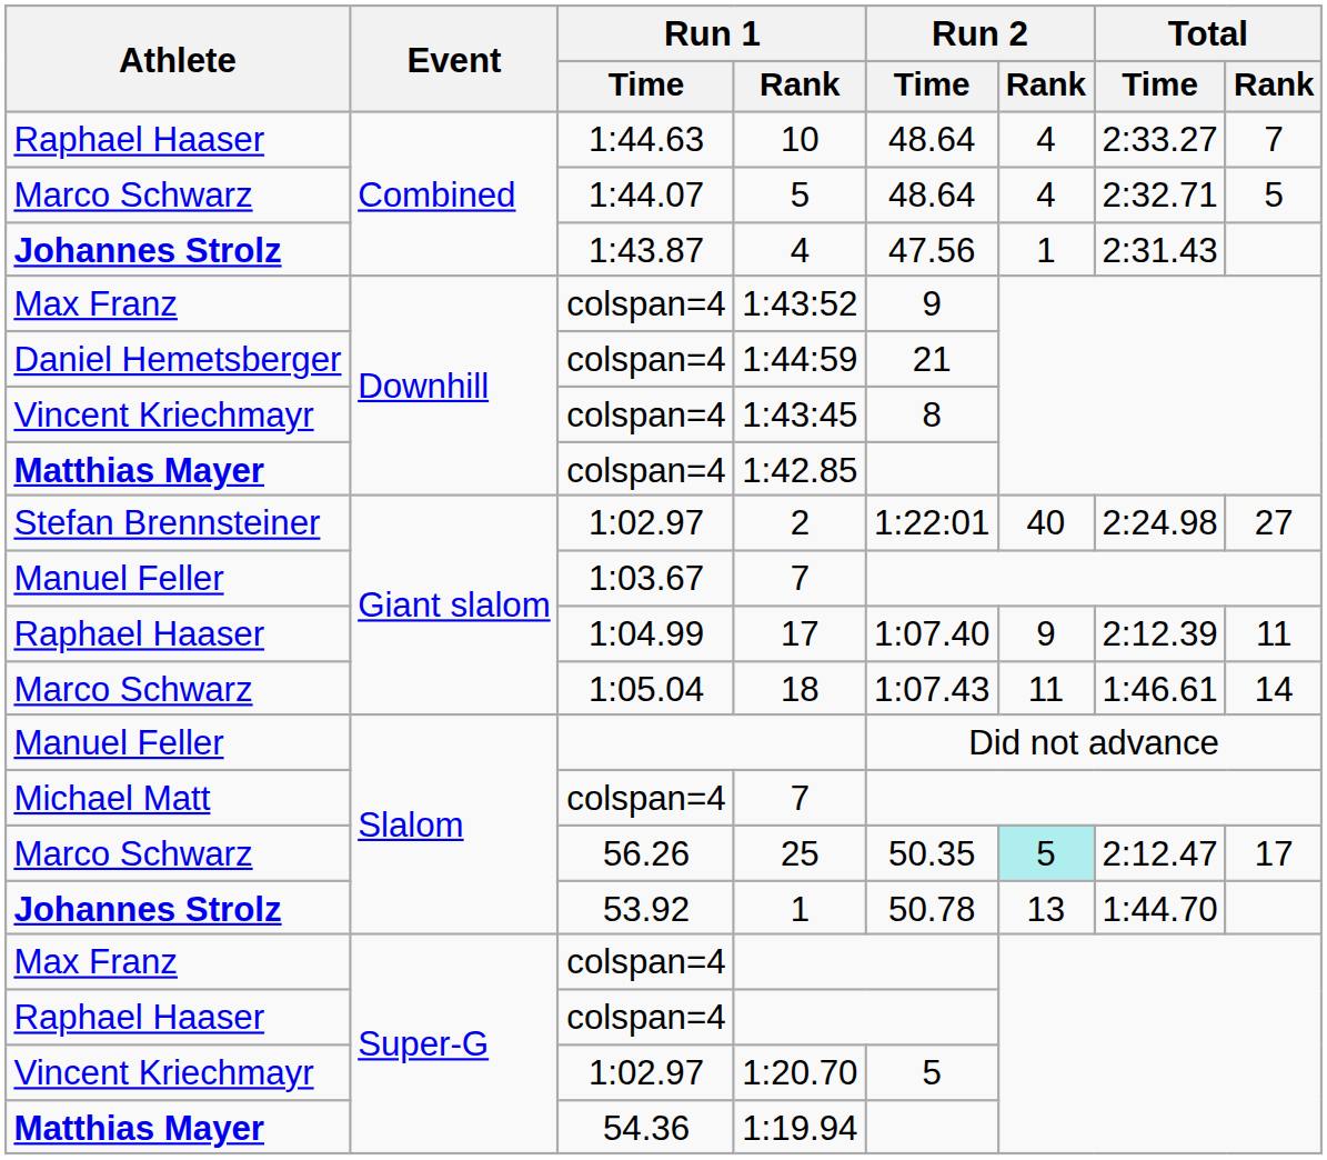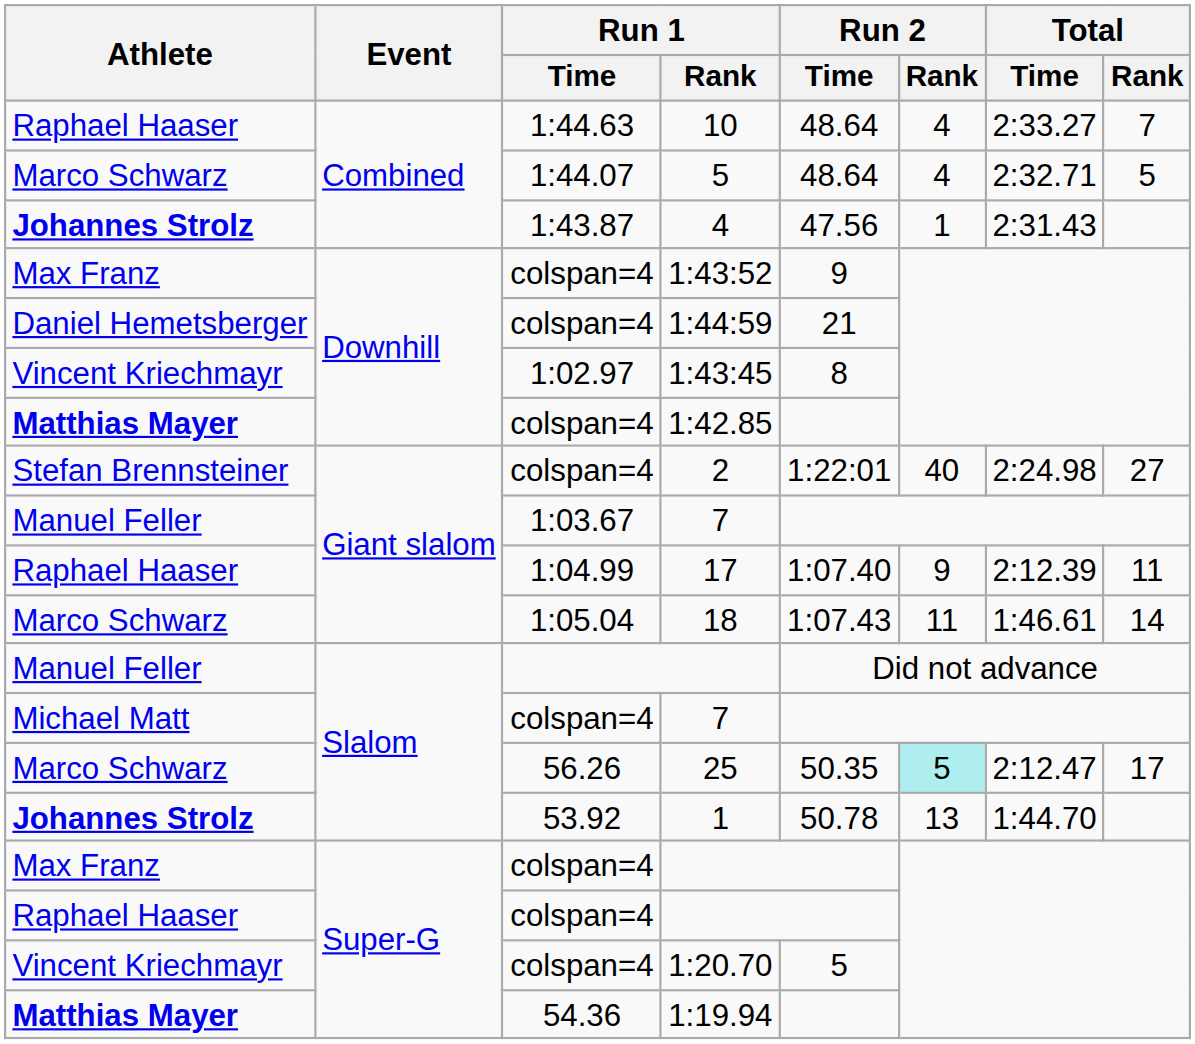1:43:45 | Run 1 / Time: colspan=4 -> 1:02.97
2 | Run 1 / Time: 1:02.97 -> colspan=4
1:20.70 | Run 1 / Time: 1:02.97 -> colspan=4
